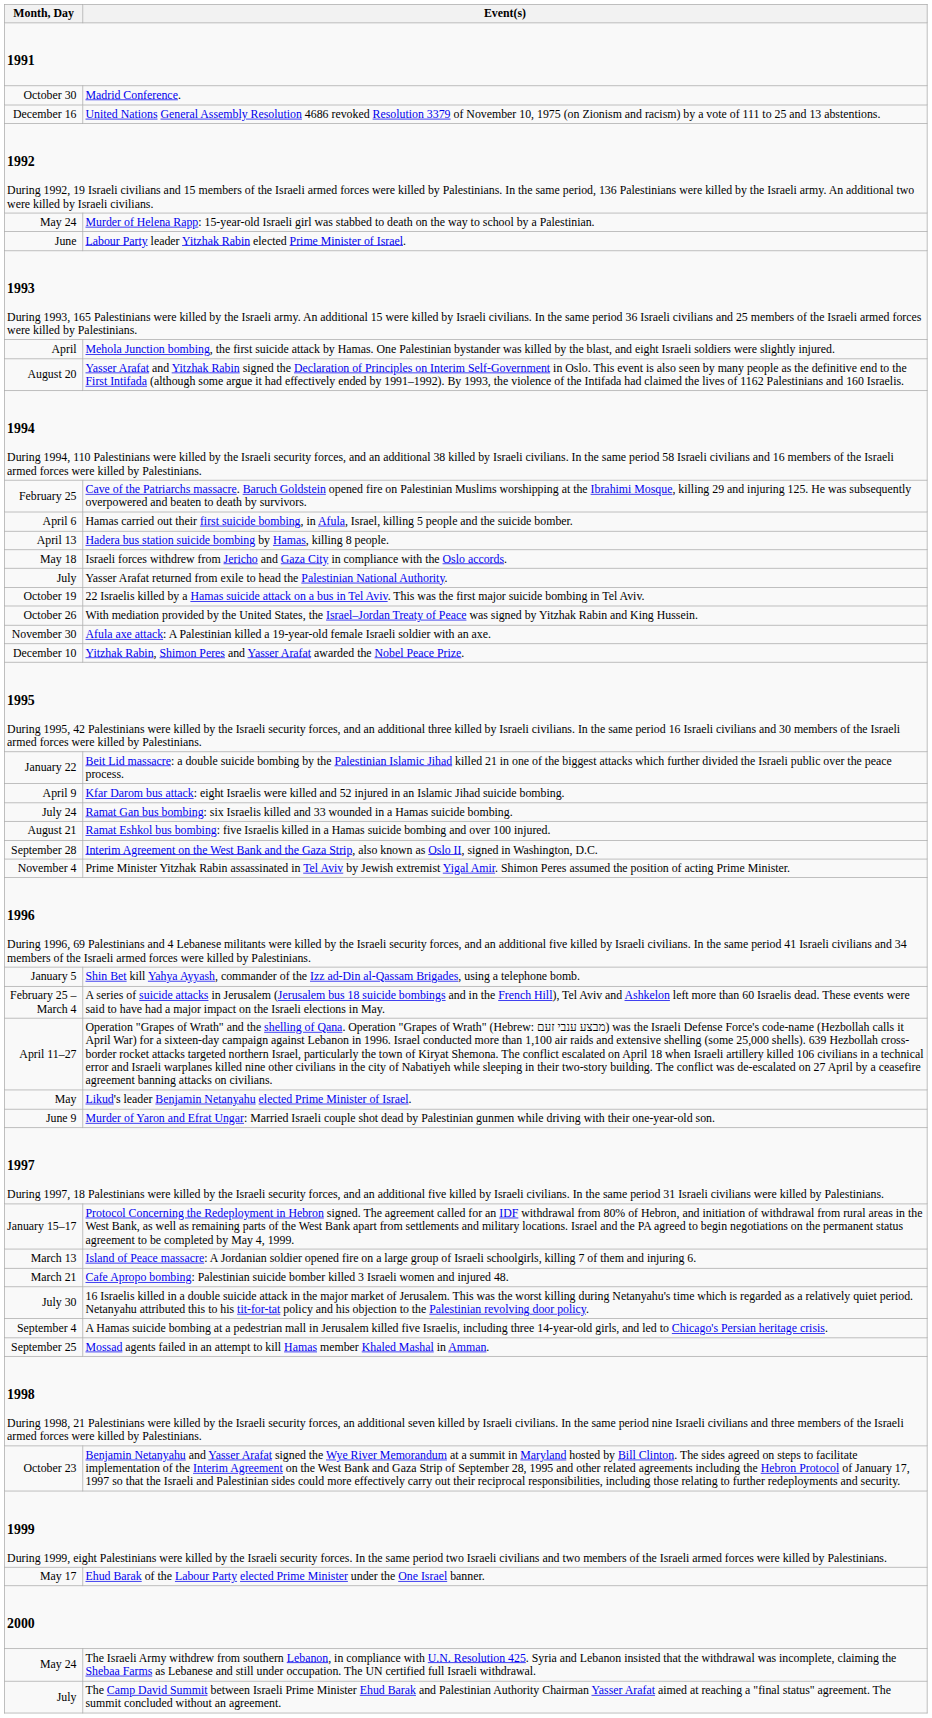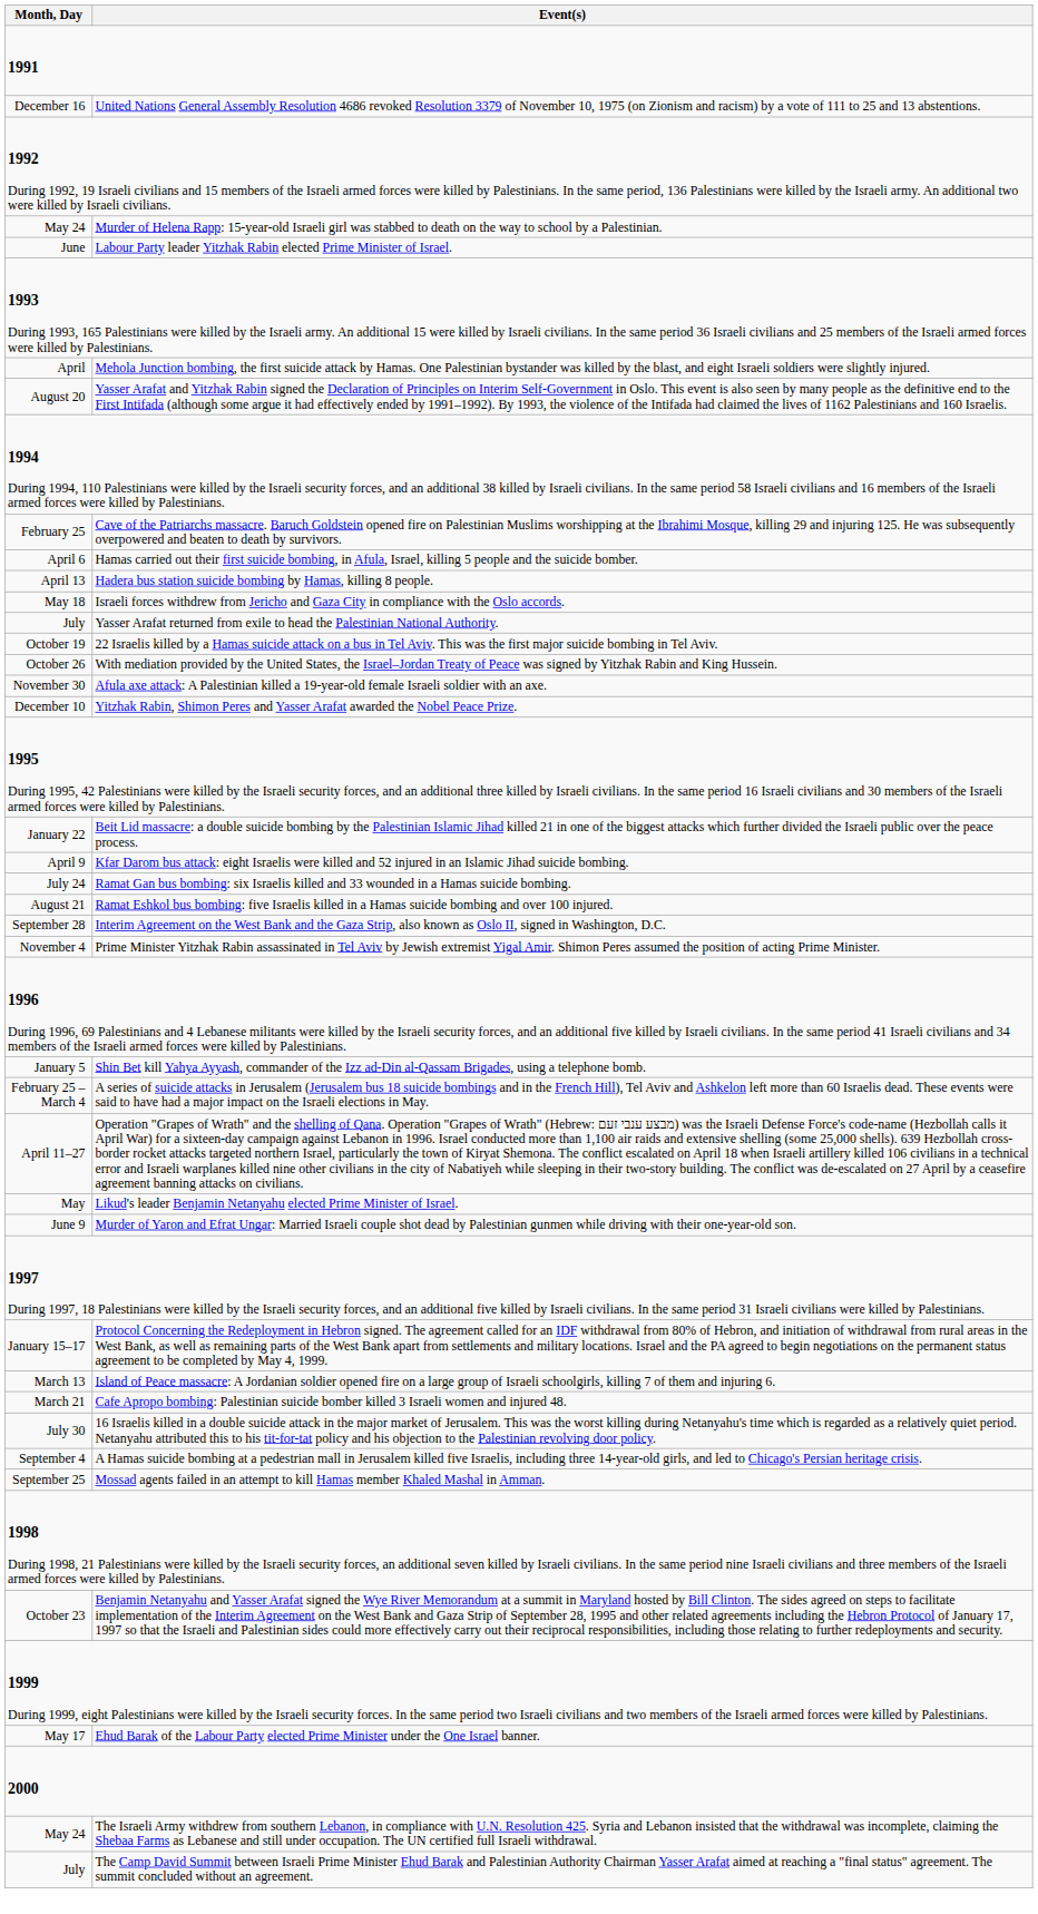- row: October 30 | Madrid Conference.
